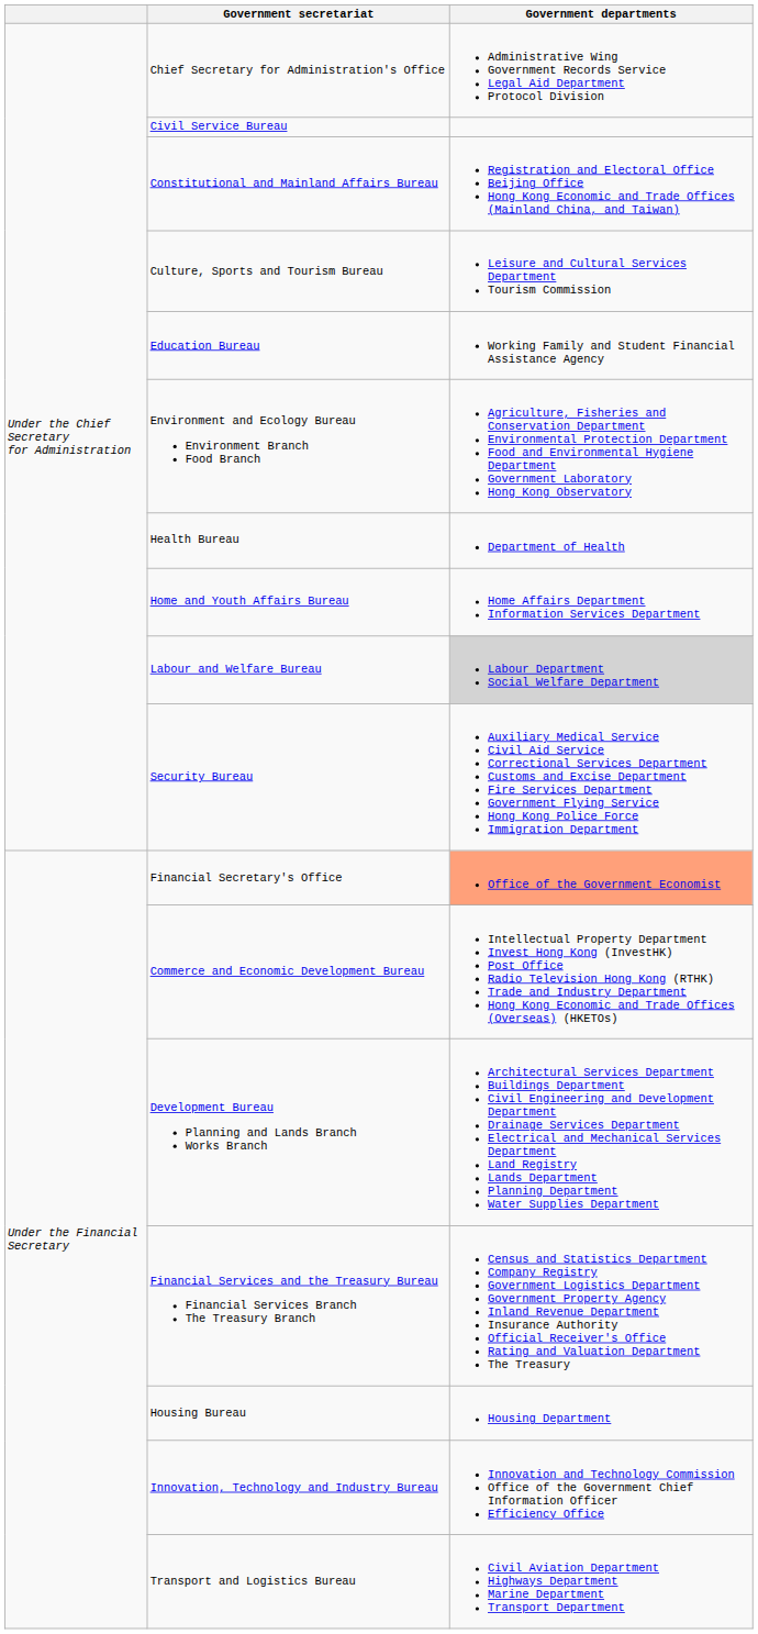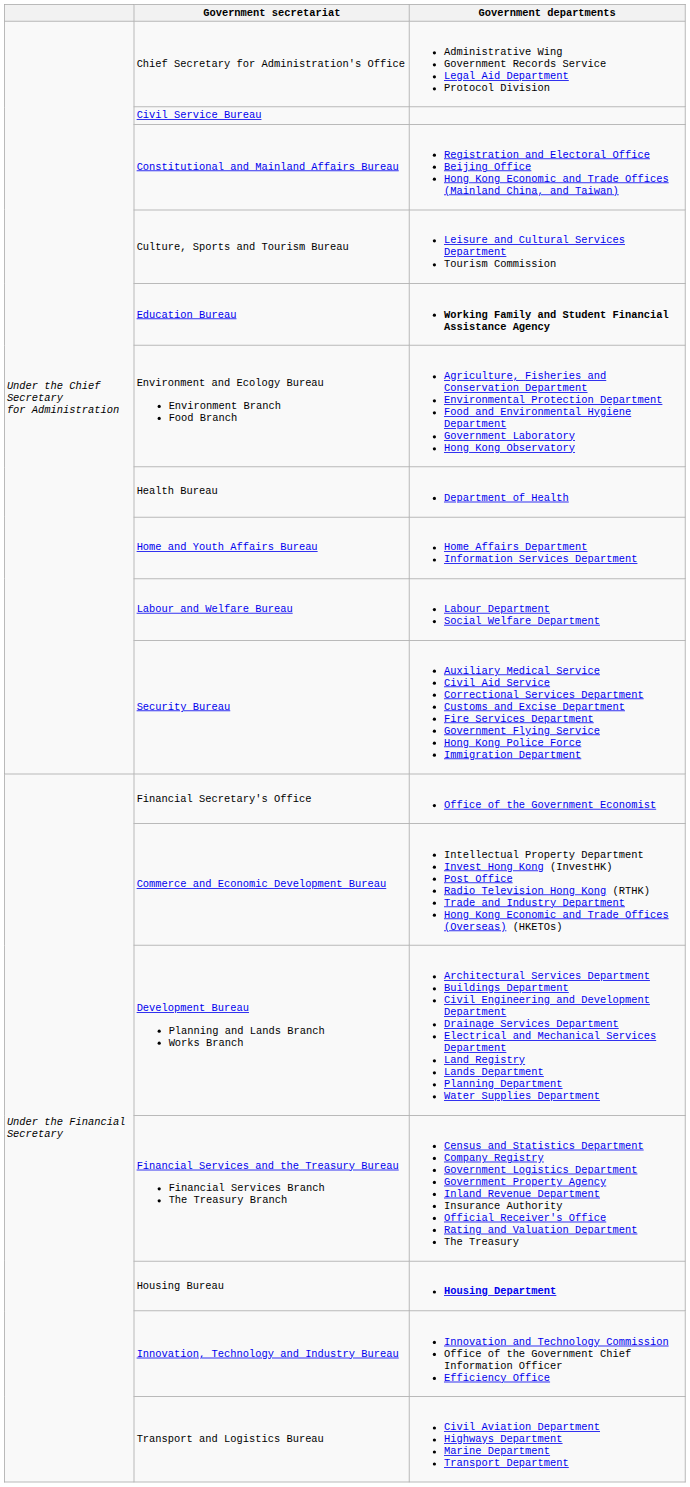Education Bureau | Government departments: normal -> bold
Labour and Welfare Bureau | Government departments: lightgrey background -> no background
Financial Secretary's Office | Government departments: lightsalmon background -> no background
Housing Bureau | Government departments: normal -> bold
